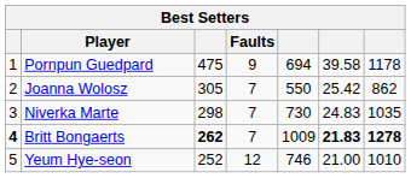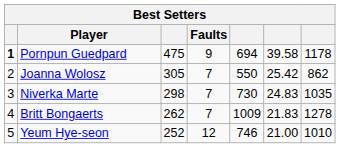Pornpun Guedpard | column 1: normal -> bold
Britt Bongaerts | column 1: bold -> normal
Britt Bongaerts | column 3: bold -> normal
Britt Bongaerts | column 6: bold -> normal
Britt Bongaerts | column 7: bold -> normal
